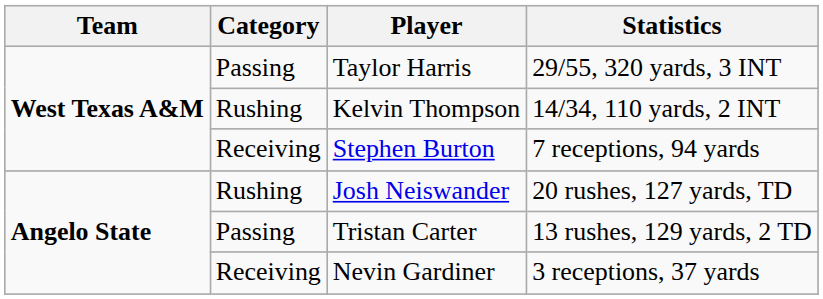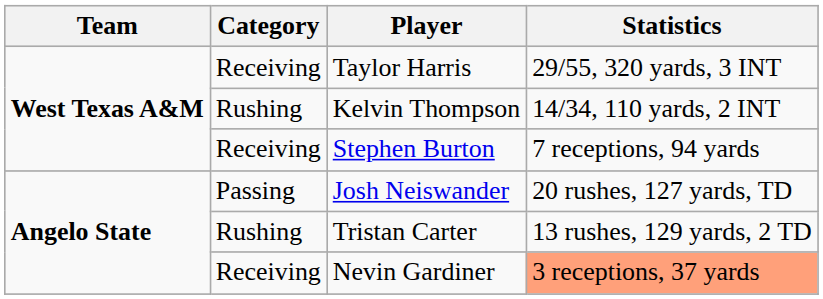Taylor Harris | Category: Passing -> Receiving
Josh Neiswander | Category: Rushing -> Passing
Tristan Carter | Category: Passing -> Rushing
Nevin Gardiner | Statistics: no background -> lightsalmon background
